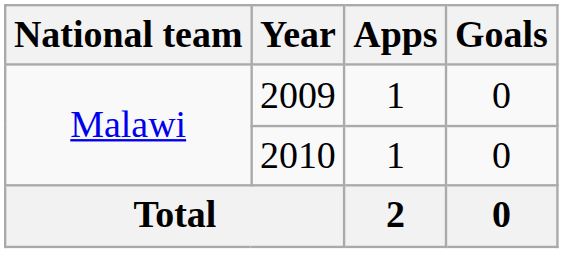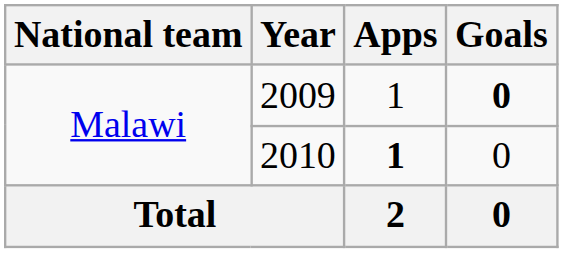2009 | Goals: normal -> bold
2010 | Apps: normal -> bold
